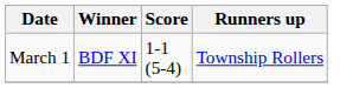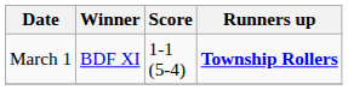March 1 | Runners up: normal -> bold
